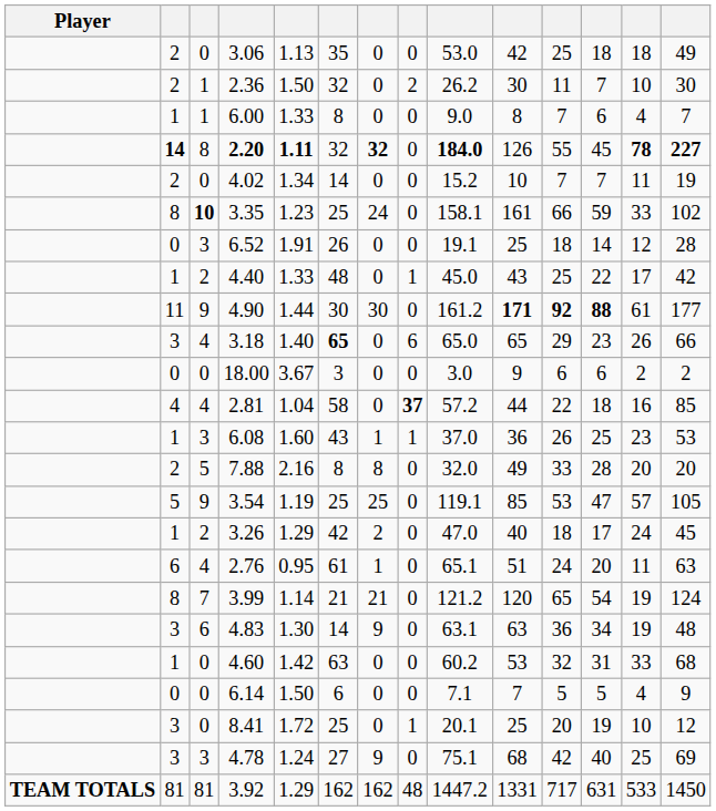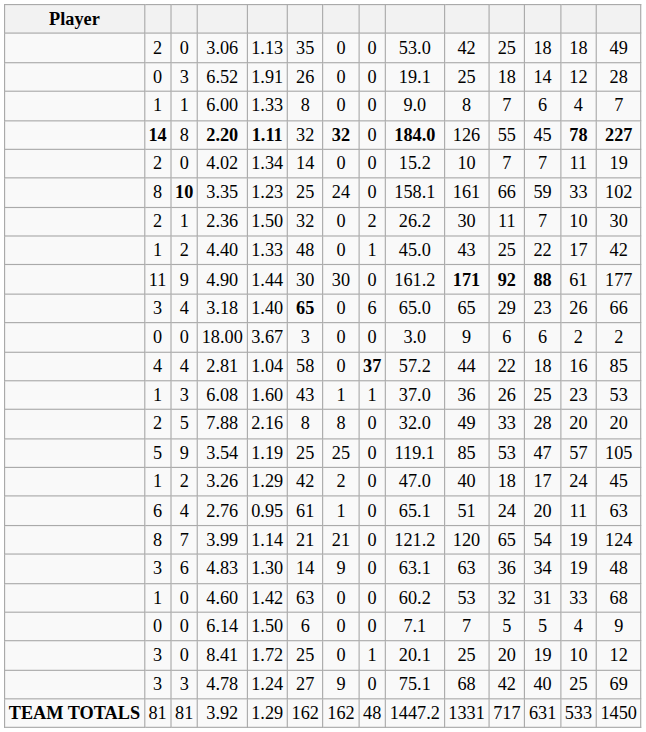rows swapped: 2.36 <-> 6.52
